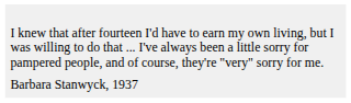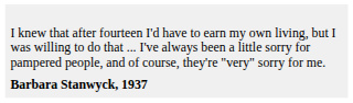row 2 | column 1: normal -> bold
